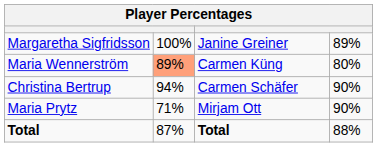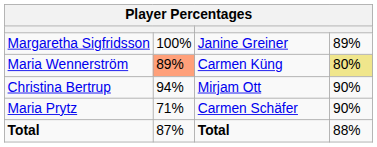Maria Wennerström | column 4: no background -> khaki background
Christina Bertrup | column 3: Carmen Schäfer -> Mirjam Ott
Maria Prytz | column 3: Mirjam Ott -> Carmen Schäfer
